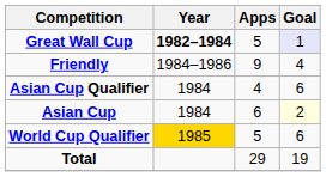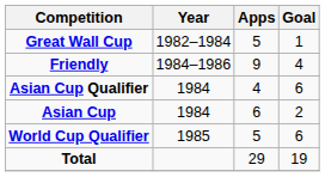Great Wall Cup | Year: bold -> normal
Great Wall Cup | Goal: lavender background -> no background
Asian Cup | Goal: lightyellow background -> no background
World Cup Qualifier | Year: gold background -> no background
